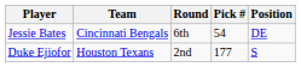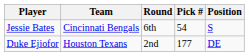Jessie Bates | Position: DE -> S
Duke Ejiofor | Position: S -> DE
